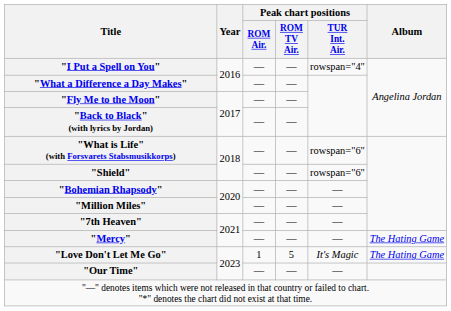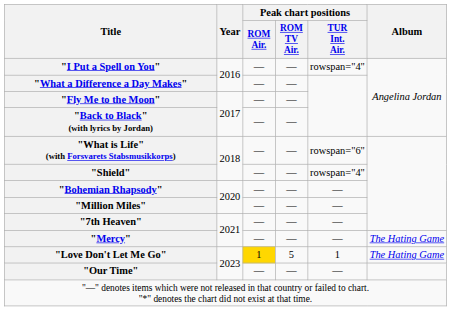"Shield" | Peak chart positions / TUR Int. Air.: rowspan="6" -> rowspan="4"
"Love Don't Let Me Go" | Peak chart positions / ROM Air.: no background -> gold background
"Love Don't Let Me Go" | Peak chart positions / TUR Int. Air.: It's Magic -> 1
